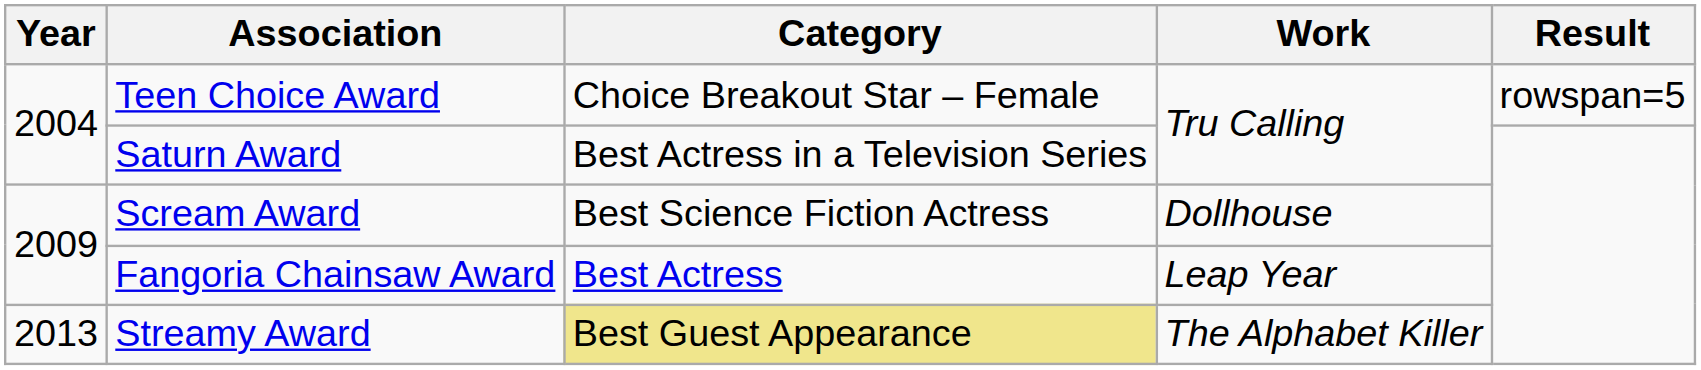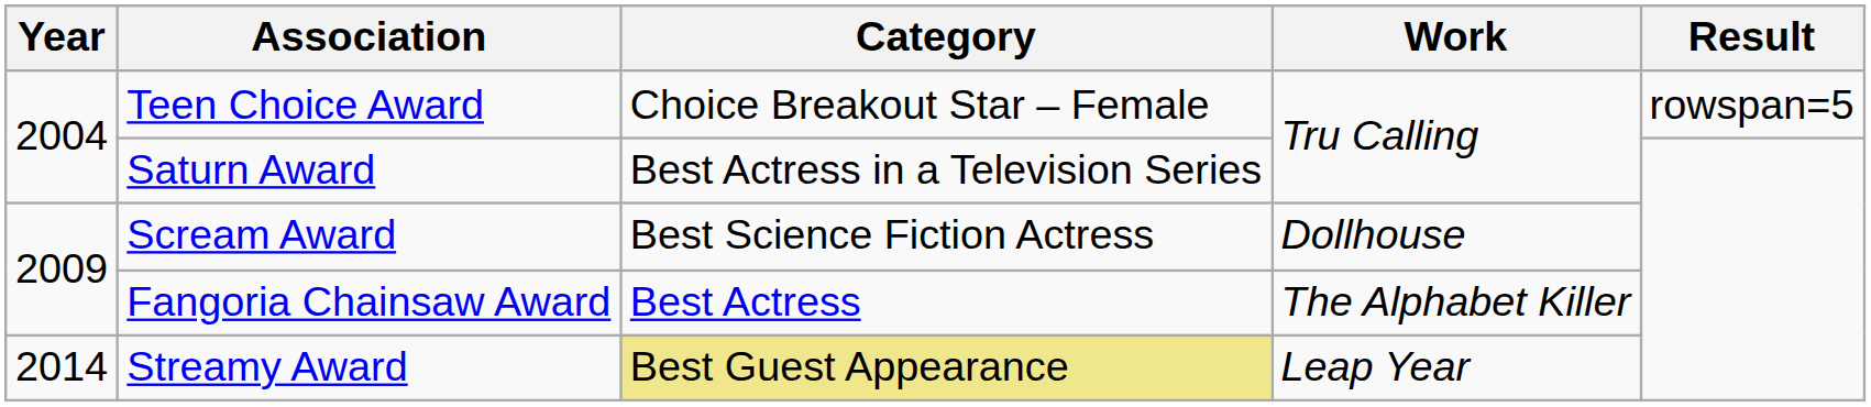Fangoria Chainsaw Award | Work: Leap Year -> The Alphabet Killer
Streamy Award | Year: 2013 -> 2014
Streamy Award | Work: The Alphabet Killer -> Leap Year
